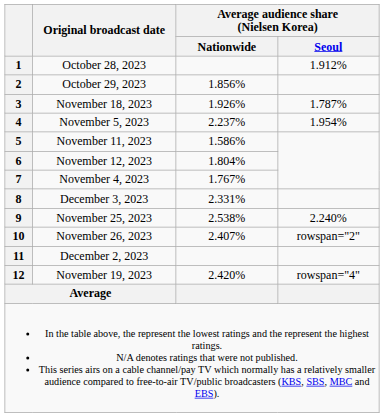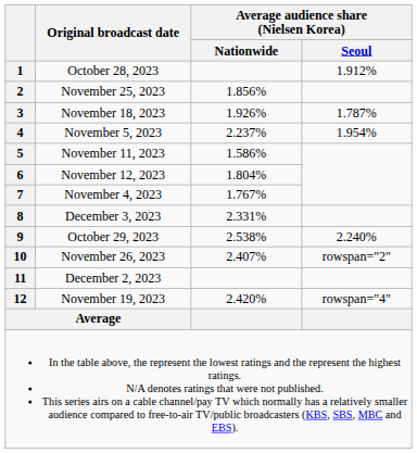2 | Original broadcast date: October 29, 2023 -> November 25, 2023
9 | Original broadcast date: November 25, 2023 -> October 29, 2023
